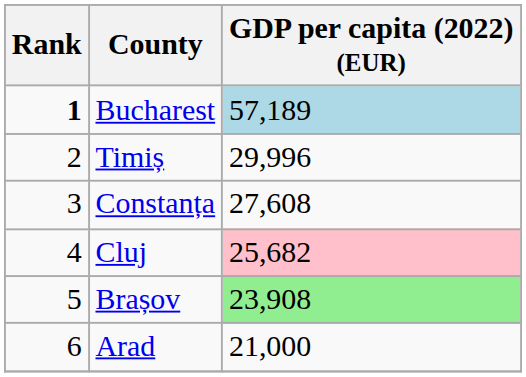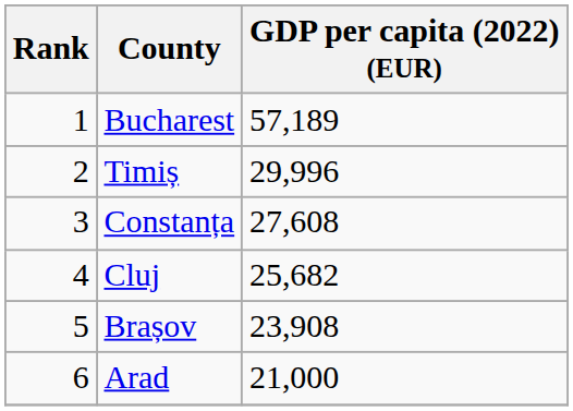Bucharest | Rank: bold -> normal
Bucharest | GDP per capita (2022) (EUR): lightblue background -> no background
Cluj | GDP per capita (2022) (EUR): pink background -> no background
Brașov | GDP per capita (2022) (EUR): lightgreen background -> no background
